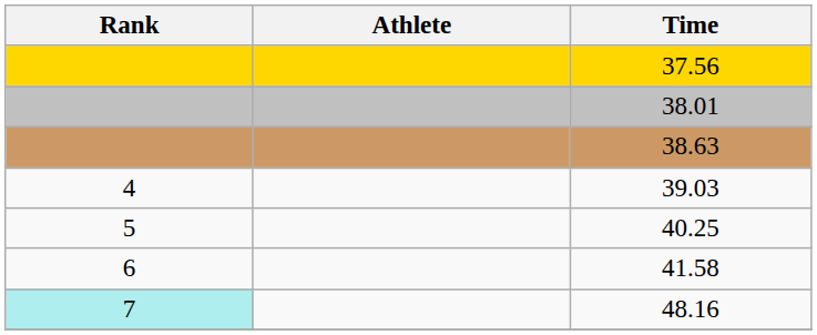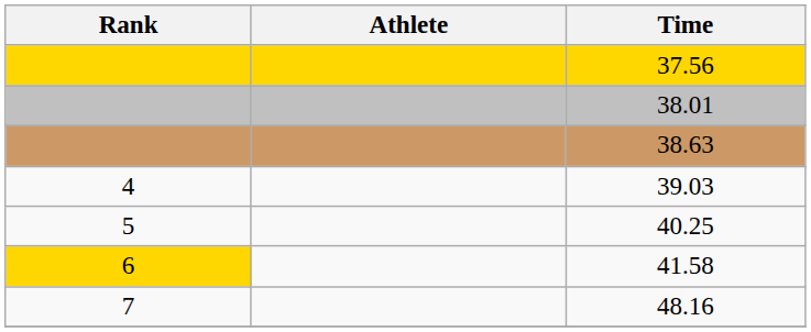41.58 | Rank: no background -> gold background
48.16 | Rank: paleturquoise background -> no background
